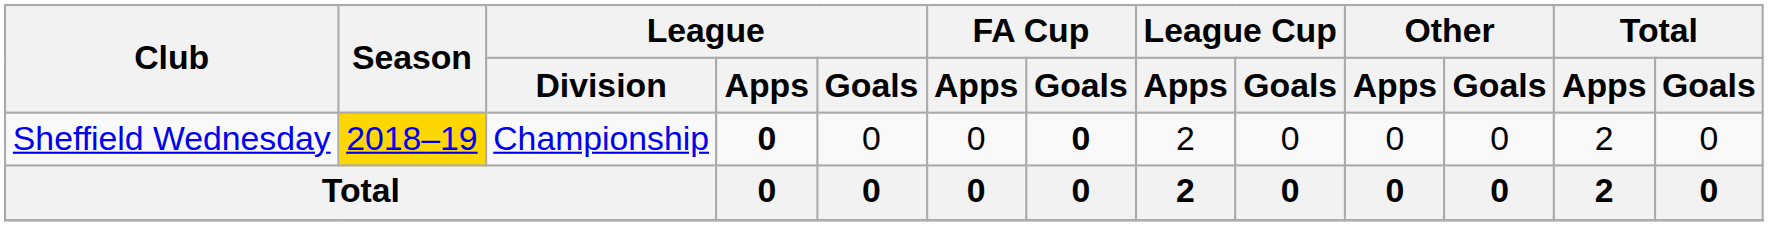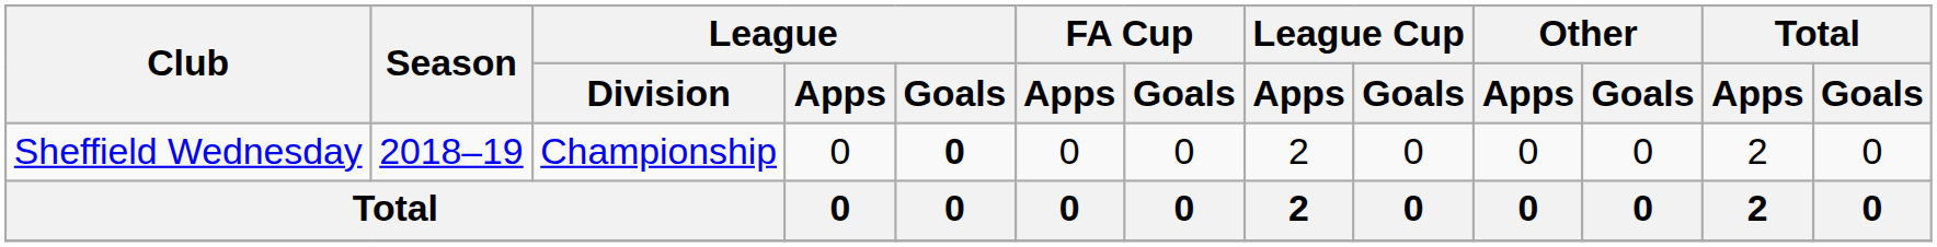Sheffield Wednesday | Season: gold background -> no background
Sheffield Wednesday | League / Apps: bold -> normal
Sheffield Wednesday | League / Goals: normal -> bold
Sheffield Wednesday | FA Cup / Goals: bold -> normal
